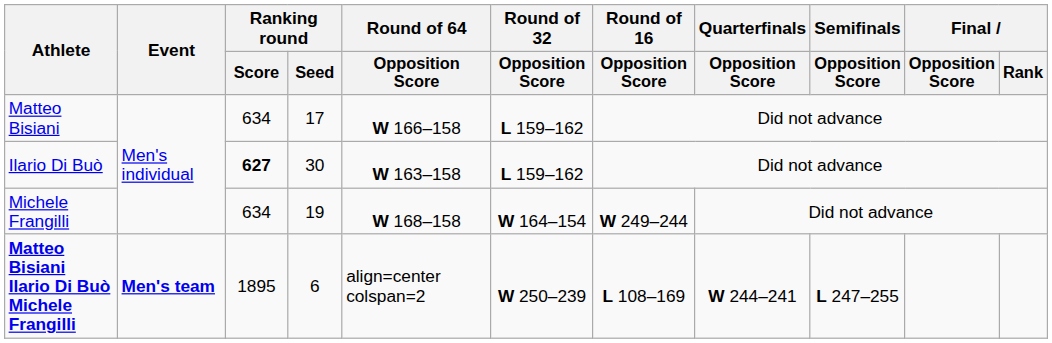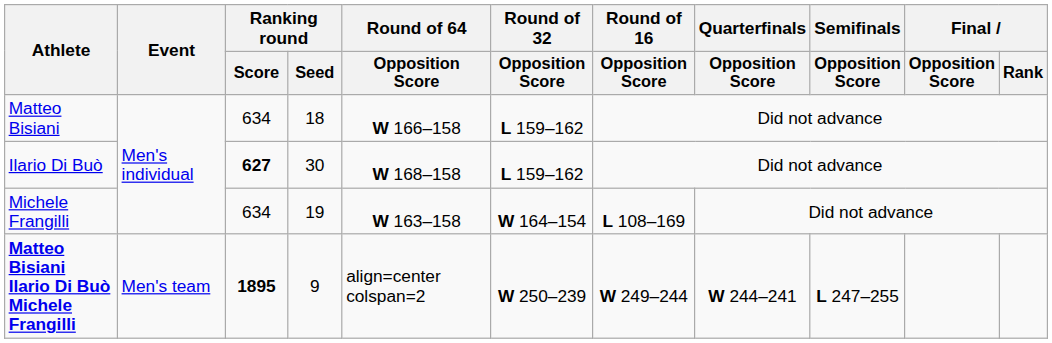Matteo Bisiani | Ranking round / Seed: 17 -> 18
Ilario Di Buò | Round of 64 / Opposition Score: W 163–158 -> W 168–158
Michele Frangilli | Round of 64 / Opposition Score: W 168–158 -> W 163–158
Michele Frangilli | Round of 16 / Opposition Score: W 249–244 -> L 108–169
Matteo Bisiani Ilario Di Buò Michele Frangilli | Event: bold -> normal
Matteo Bisiani Ilario Di Buò Michele Frangilli | Ranking round / Score: normal -> bold
Matteo Bisiani Ilario Di Buò Michele Frangilli | Ranking round / Seed: 6 -> 9
Matteo Bisiani Ilario Di Buò Michele Frangilli | Round of 16 / Opposition Score: L 108–169 -> W 249–244
